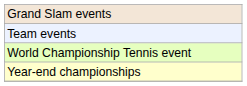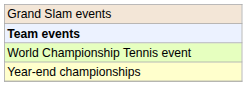row 2 | column 1: normal -> bold
